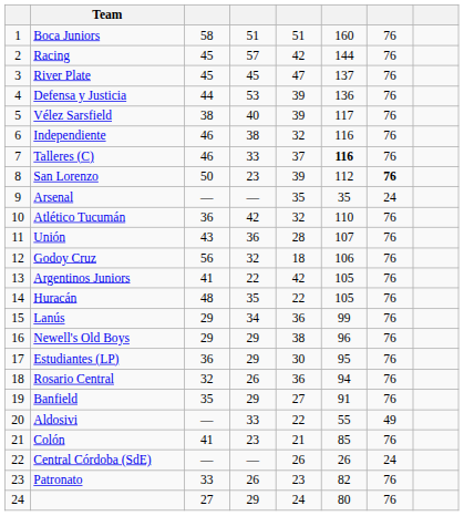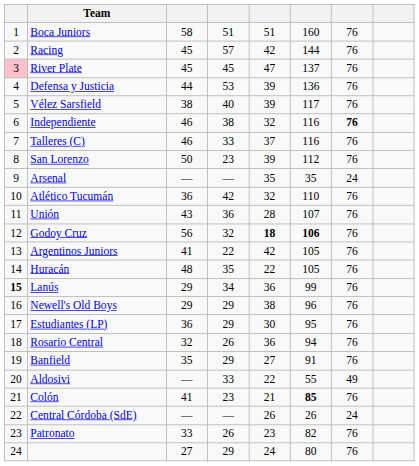River Plate | column 1: no background -> pink background
Independiente | column 7: normal -> bold
Talleres (C) | column 6: bold -> normal
San Lorenzo | column 7: bold -> normal
Godoy Cruz | column 5: normal -> bold
Godoy Cruz | column 6: normal -> bold
Lanús | column 1: normal -> bold
Colón | column 6: normal -> bold
